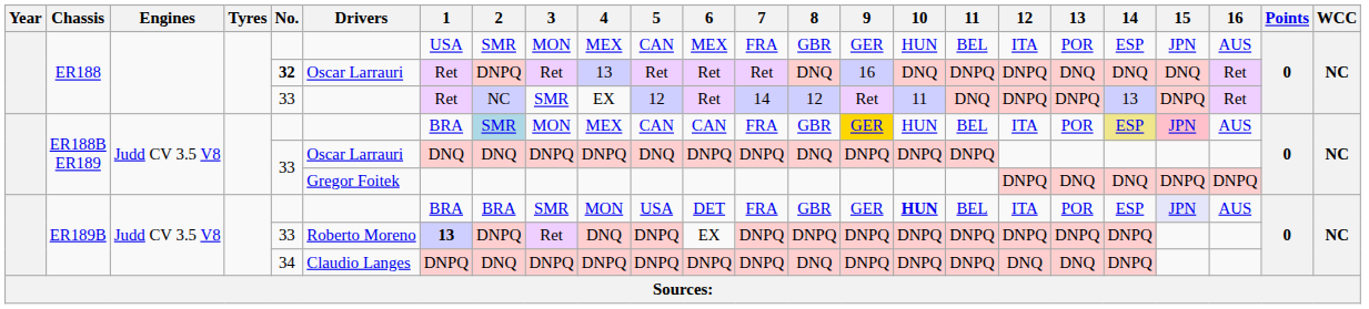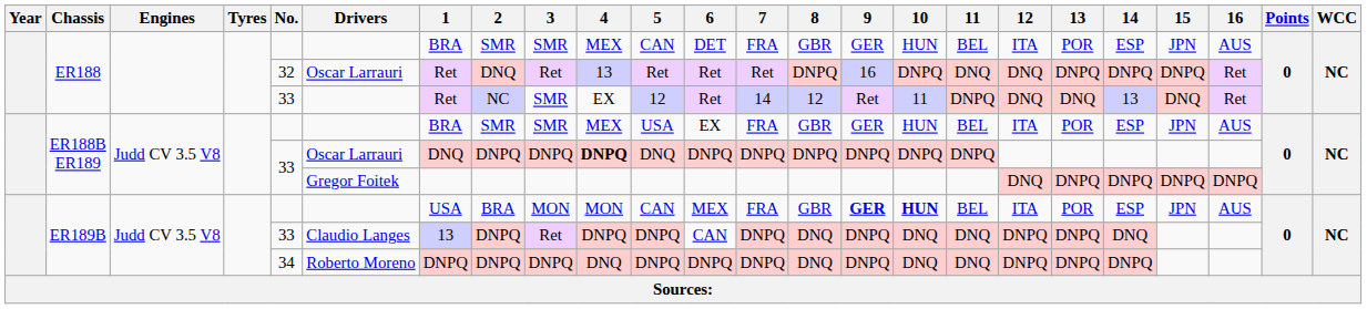row 2 | 1: USA -> BRA
row 2 | 3: MON -> SMR
row 2 | 6: MEX -> DET
row 3 | No.: bold -> normal
row 3 | 2: DNPQ -> DNQ
row 3 | 8: DNQ -> DNPQ
row 3 | 10: DNQ -> DNPQ
row 3 | 11: DNPQ -> DNQ
row 3 | 12: DNPQ -> DNQ
row 3 | 13: DNQ -> DNPQ
row 3 | 14: DNQ -> DNPQ
row 3 | 15: DNQ -> DNPQ
row 4 | 11: DNQ -> DNPQ
row 4 | 12: DNPQ -> DNQ
row 4 | 13: DNPQ -> DNQ
row 4 | 15: DNPQ -> DNQ
row 5 | 2: lightblue background -> no background
row 5 | 3: MON -> SMR
row 5 | 5: CAN -> USA
row 5 | 6: CAN -> EX
row 5 | 9: gold background -> no background
row 5 | 14: khaki background -> no background
row 5 | 15: pink background -> no background
row 6 | 2: DNQ -> DNPQ
row 6 | 4: normal -> bold
row 6 | 8: DNQ -> DNPQ
row 7 | 12: DNPQ -> DNQ
row 7 | 13: DNQ -> DNPQ
row 7 | 14: DNQ -> DNPQ
row 8 | 1: BRA -> USA
row 8 | 3: SMR -> MON
row 8 | 5: USA -> CAN
row 8 | 6: DET -> MEX
row 8 | 9: normal -> bold
row 8 | 15: lavender background -> no background
row 9 | Drivers: Roberto Moreno -> Claudio Langes
row 9 | 1: bold -> normal
row 9 | 4: DNQ -> DNPQ
row 9 | 6: EX -> CAN
row 9 | 8: DNPQ -> DNQ
row 9 | 10: DNPQ -> DNQ
row 9 | 11: DNPQ -> DNQ
row 9 | 14: DNPQ -> DNQ
row 10 | Drivers: Claudio Langes -> Roberto Moreno
row 10 | 2: DNQ -> DNPQ
row 10 | 4: DNPQ -> DNQ
row 10 | 10: DNPQ -> DNQ
row 10 | 11: DNPQ -> DNQ
row 10 | 12: DNQ -> DNPQ
row 10 | 13: DNQ -> DNPQ
